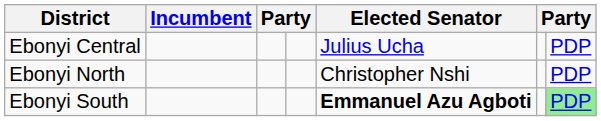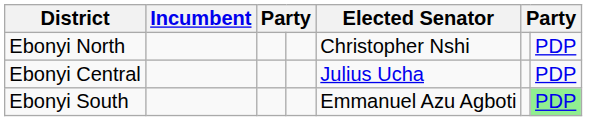rows swapped: Ebonyi North <-> Ebonyi Central
Ebonyi South | Elected Senator: bold -> normal
